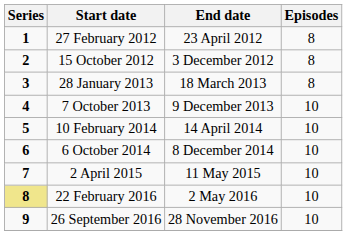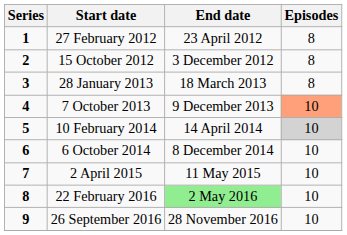7 October 2013 | Episodes: no background -> lightsalmon background
10 February 2014 | Episodes: no background -> lightgrey background
22 February 2016 | Series: khaki background -> no background
22 February 2016 | End date: no background -> lightgreen background
